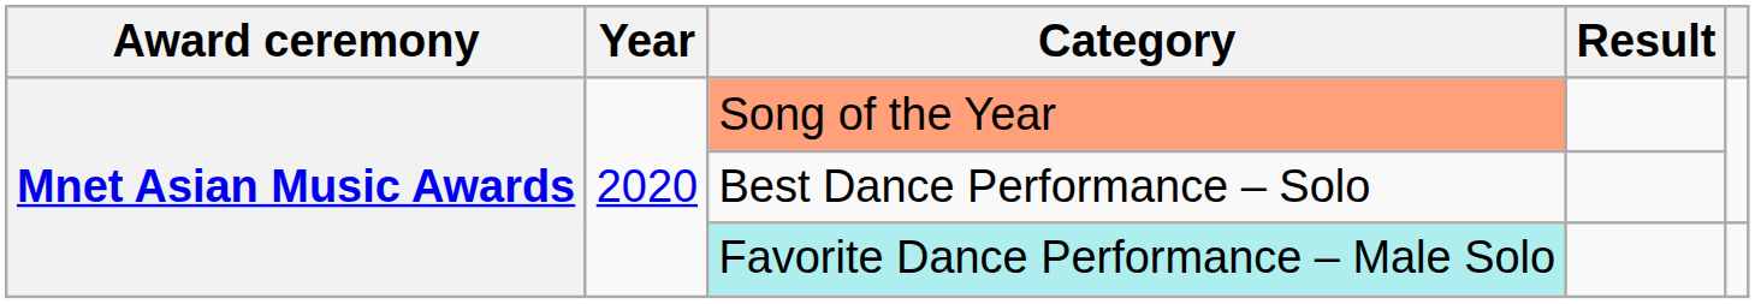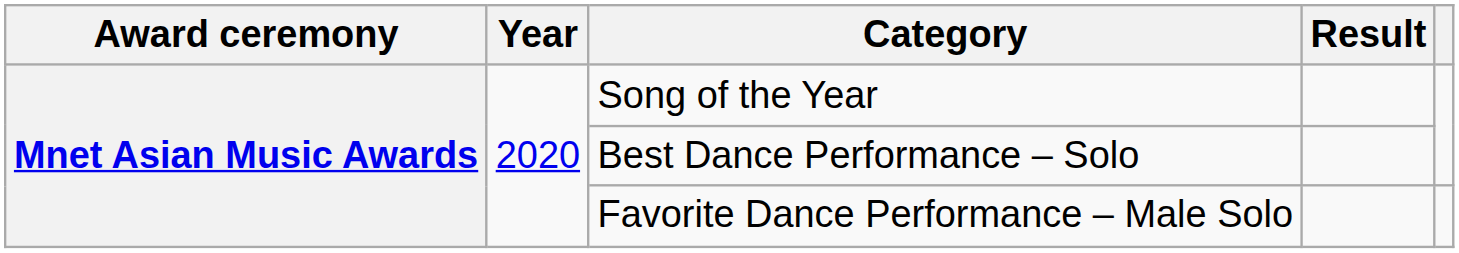Song of the Year | Category: lightsalmon background -> no background
Favorite Dance Performance – Male Solo | Category: paleturquoise background -> no background
